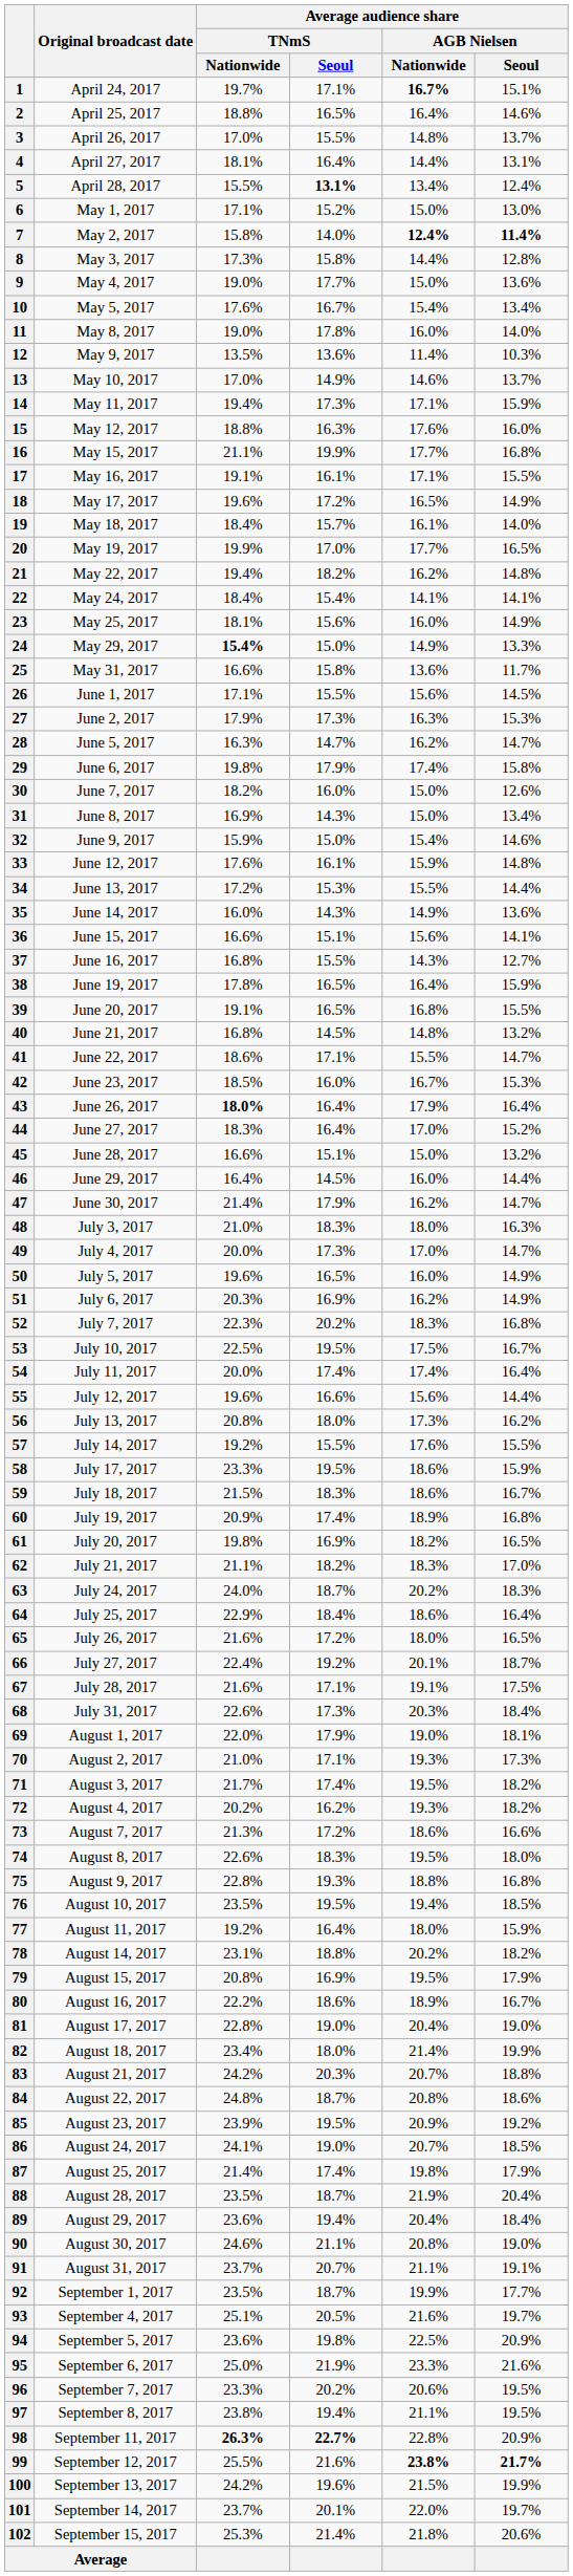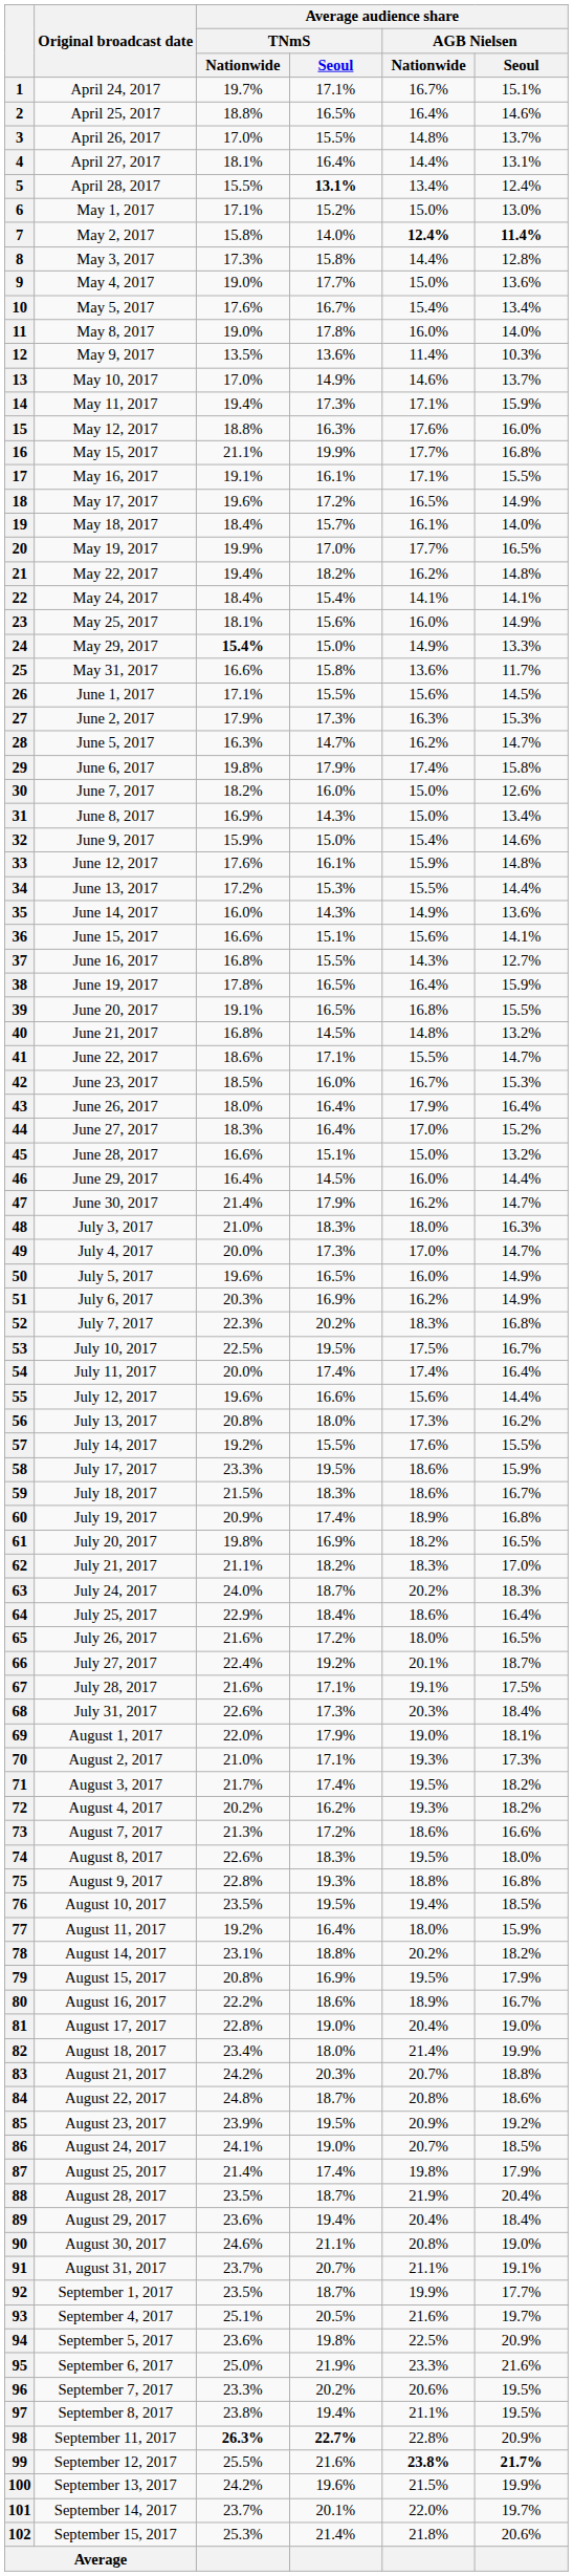1 | Average audience share / AGB Nielsen / Nationwide: bold -> normal
43 | Average audience share / TNmS / Nationwide: bold -> normal
